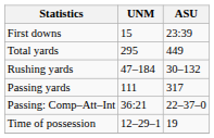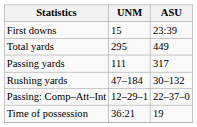rows swapped: Rushing yards <-> Passing yards
Passing: Comp–Att–Int | UNM: 36:21 -> 12–29–1
Time of possession | UNM: 12–29–1 -> 36:21
